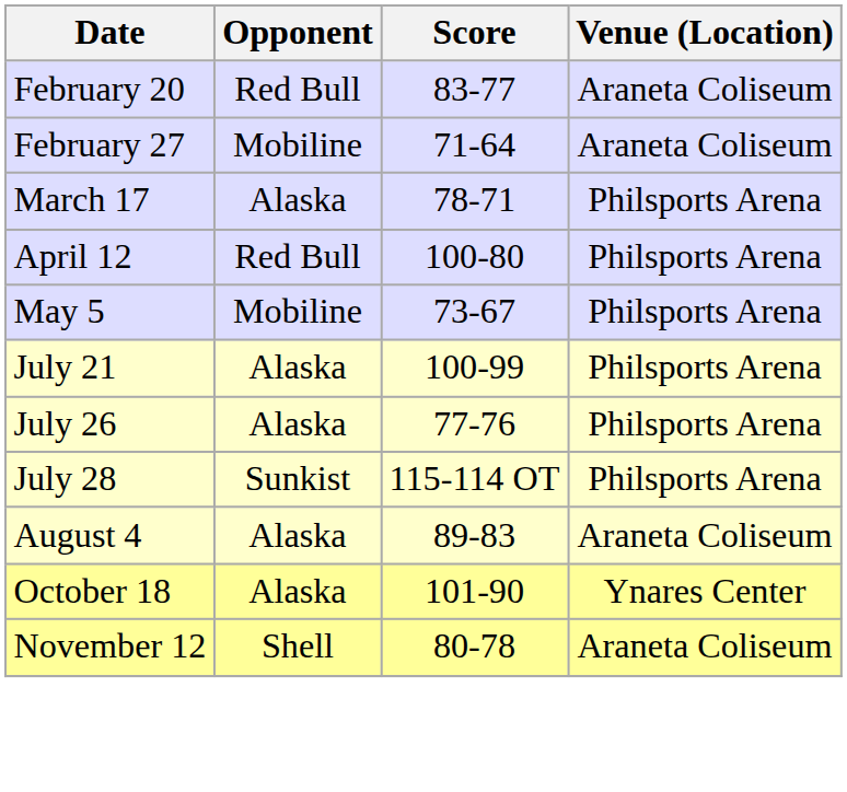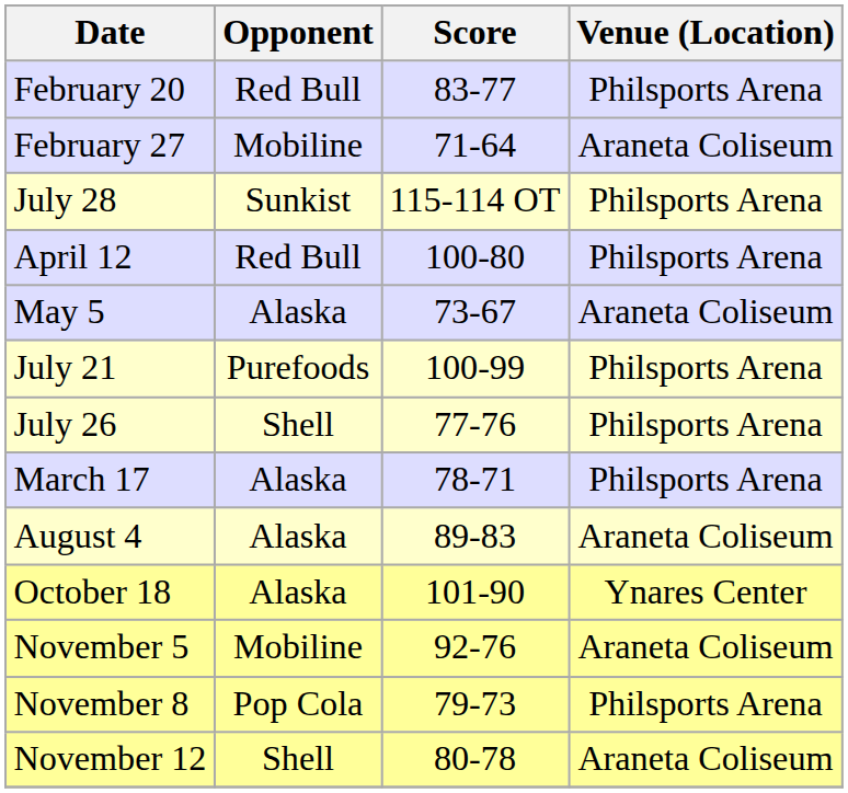February 20 | Venue (Location): Araneta Coliseum -> Philsports Arena
rows swapped: March 17 <-> July 28
May 5 | Opponent: Mobiline -> Alaska
May 5 | Venue (Location): Philsports Arena -> Araneta Coliseum
July 21 | Opponent: Alaska -> Purefoods
July 26 | Opponent: Alaska -> Shell
+ row: November 5 | Mobiline | 92-76 | Araneta Coliseum
+ row: November 8 | Pop Cola | 79-73 | Philsports Arena
